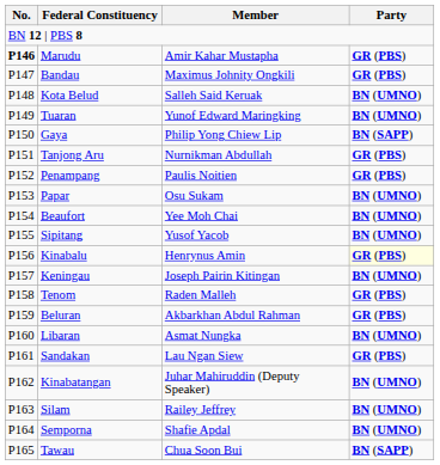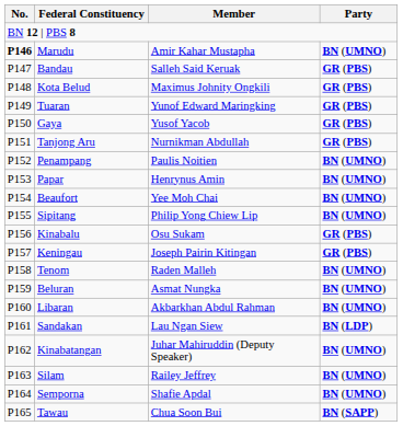Marudu | Party: GR (PBS) -> BN (UMNO)
Bandau | Member: Maximus Johnity Ongkili -> Salleh Said Keruak
Kota Belud | Member: Salleh Said Keruak -> Maximus Johnity Ongkili
Kota Belud | Party: BN (UMNO) -> GR (PBS)
Tuaran | Party: BN (UMNO) -> GR (PBS)
Gaya | Member: Philip Yong Chiew Lip -> Yusof Yacob
Gaya | Party: BN (SAPP) -> GR (PBS)
Penampang | Party: GR (PBS) -> BN (UMNO)
Papar | Member: Osu Sukam -> Henrynus Amin
Sipitang | Member: Yusof Yacob -> Philip Yong Chiew Lip
Kinabalu | Member: Henrynus Amin -> Osu Sukam
Kinabalu | Party: lightyellow background -> no background
Keningau | Party: BN (UMNO) -> GR (PBS)
Tenom | Party: GR (PBS) -> BN (UMNO)
Beluran | Member: Akbarkhan Abdul Rahman -> Asmat Nungka
Beluran | Party: GR (PBS) -> BN (UMNO)
Libaran | Member: Asmat Nungka -> Akbarkhan Abdul Rahman
Sandakan | Party: GR (PBS) -> BN (LDP)
